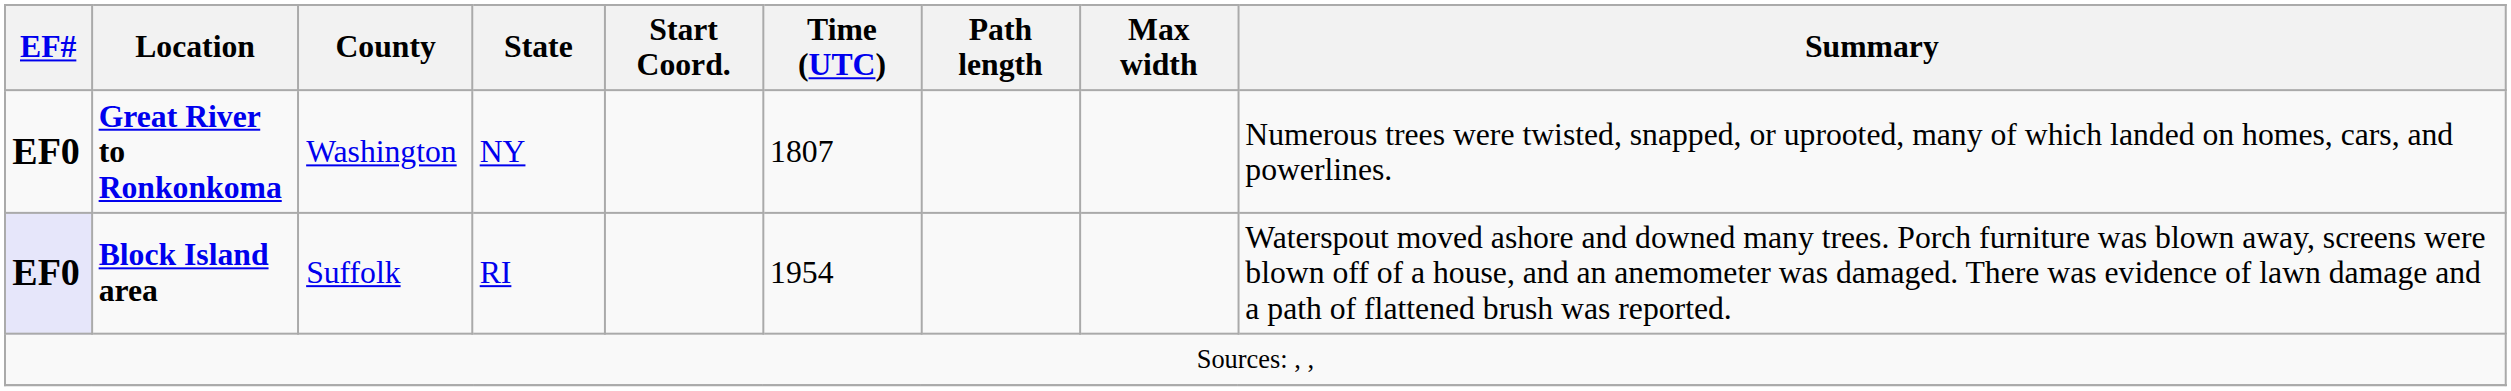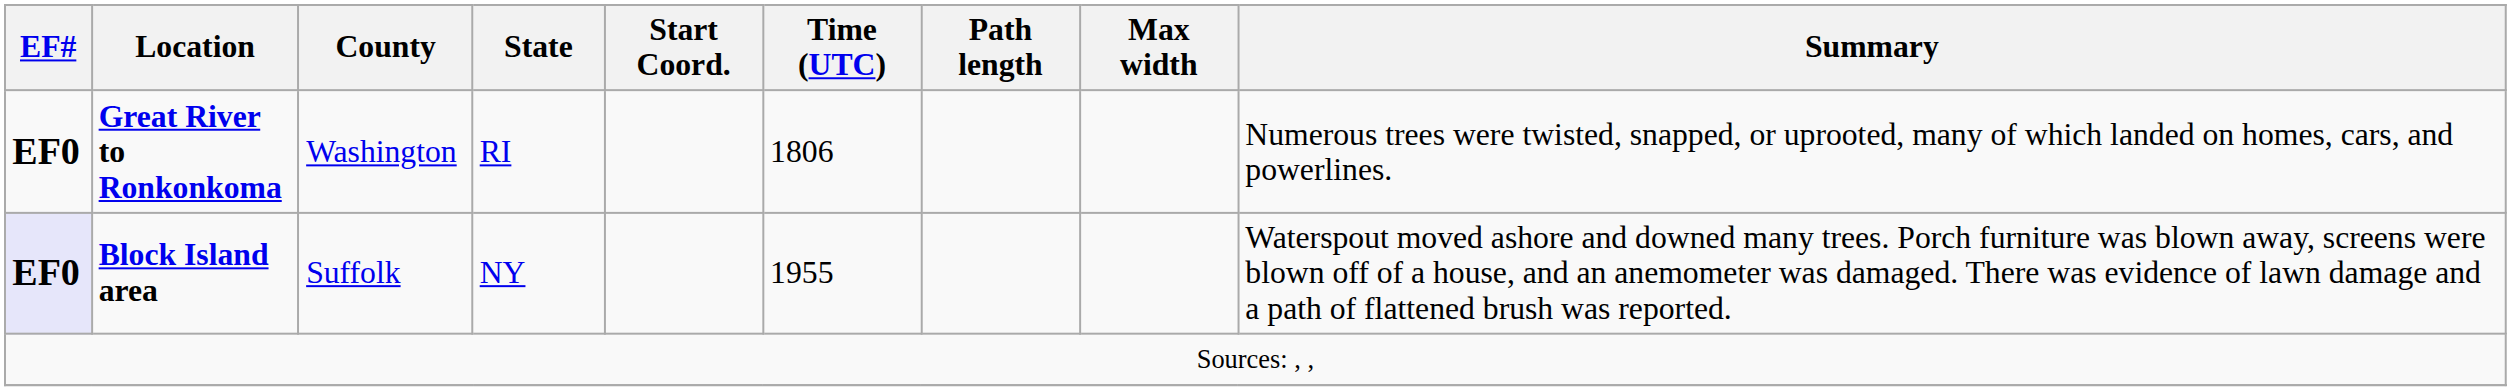Great River to Ronkonkoma | State: NY -> RI
Great River to Ronkonkoma | Time (UTC): 1807 -> 1806
Block Island area | State: RI -> NY
Block Island area | Time (UTC): 1954 -> 1955
